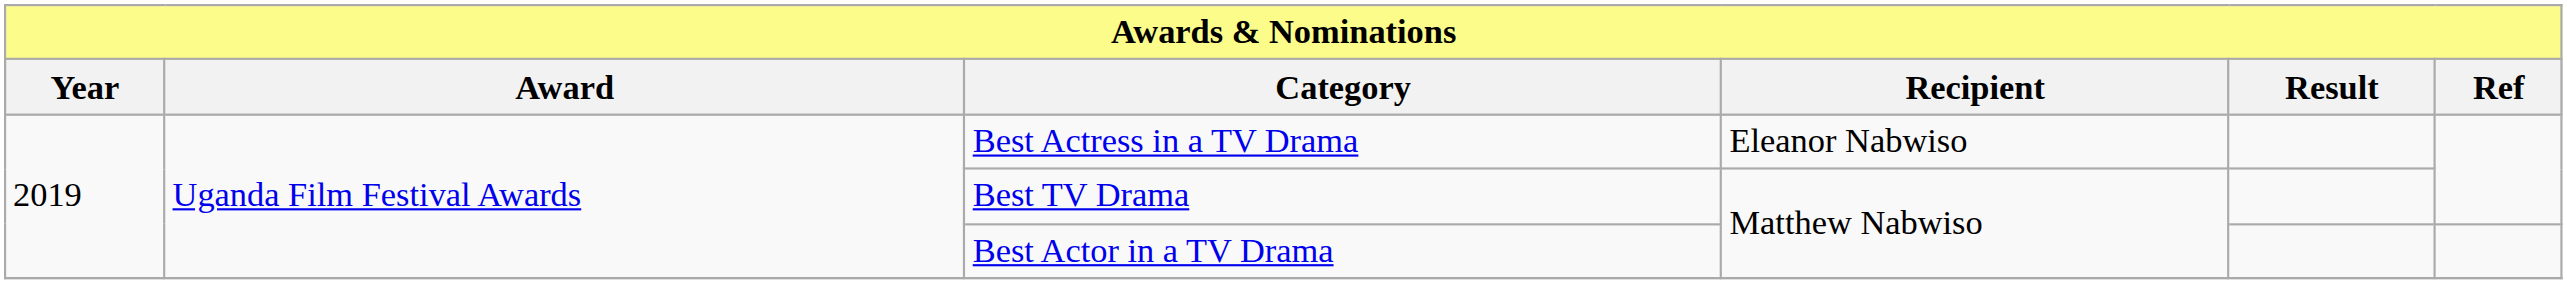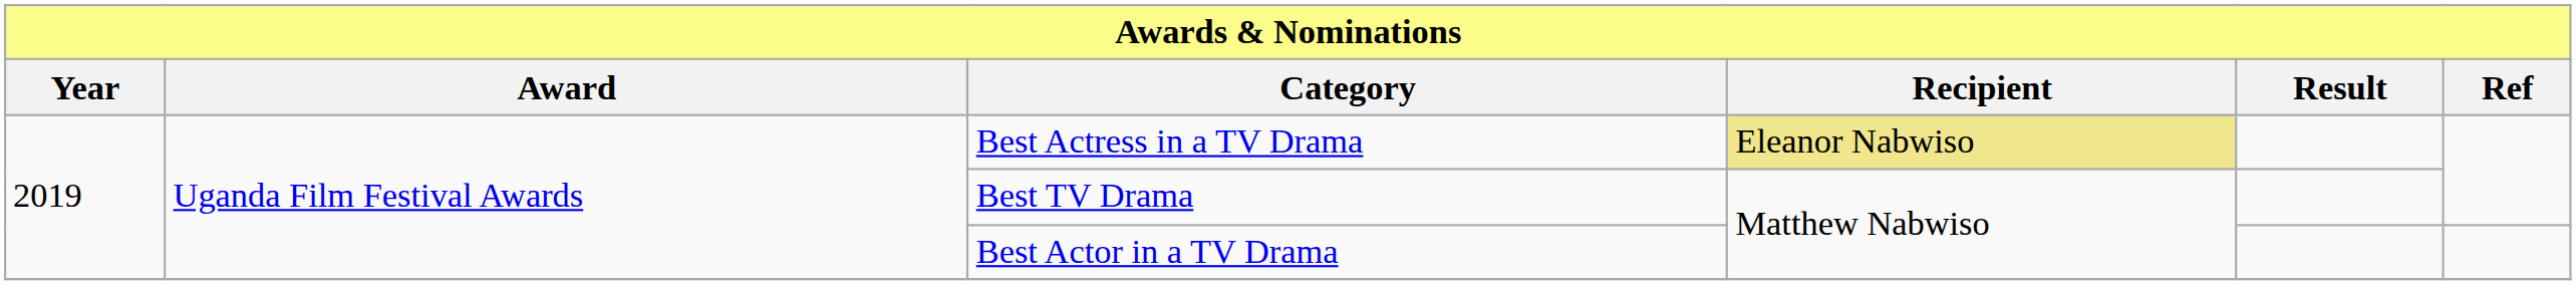Best Actress in a TV Drama | Recipient: no background -> khaki background
